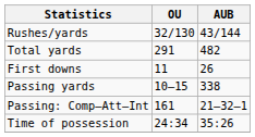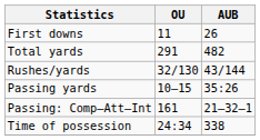rows swapped: First downs <-> Rushes/yards
Passing yards | AUB: 338 -> 35:26
Time of possession | AUB: 35:26 -> 338
